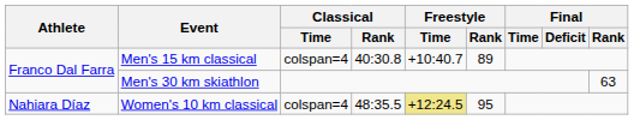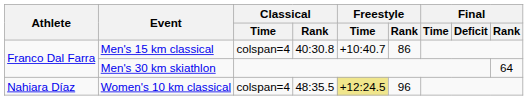Men's 15 km classical | Freestyle / Rank: 89 -> 86
Men's 30 km skiathlon | Final / Rank: 63 -> 64
Women's 10 km classical | Freestyle / Rank: 95 -> 96
